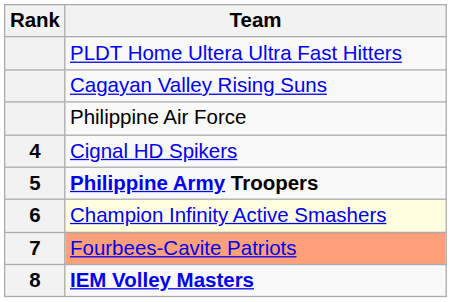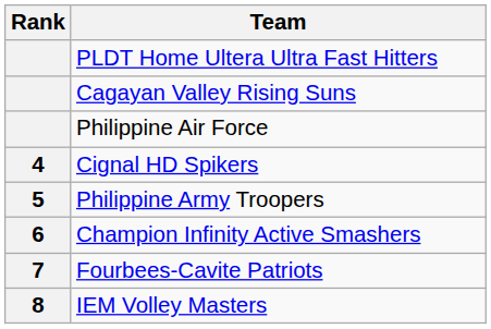Philippine Army Troopers | Team: bold -> normal
Champion Infinity Active Smashers | Team: lightyellow background -> no background
Fourbees-Cavite Patriots | Team: lightsalmon background -> no background
IEM Volley Masters | Team: bold -> normal
